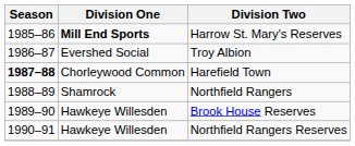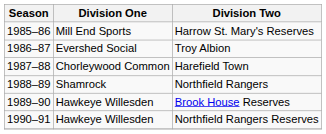Harrow St. Mary's Reserves | Division One: bold -> normal
Harefield Town | Season: bold -> normal
